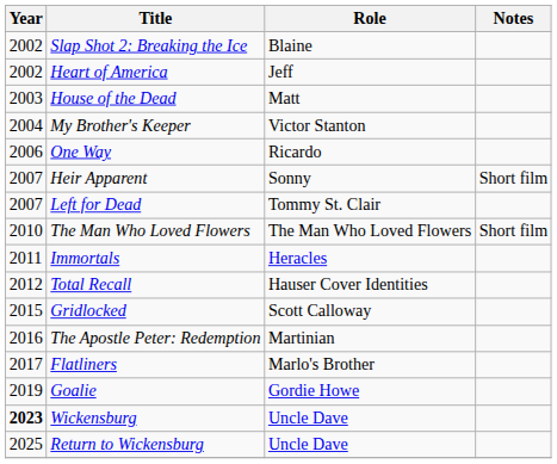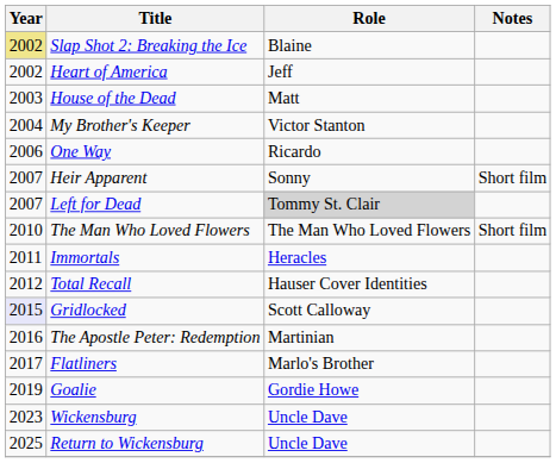Slap Shot 2: Breaking the Ice | Year: no background -> khaki background
Left for Dead | Role: no background -> lightgrey background
Gridlocked | Year: no background -> lavender background
Wickensburg | Year: bold -> normal
